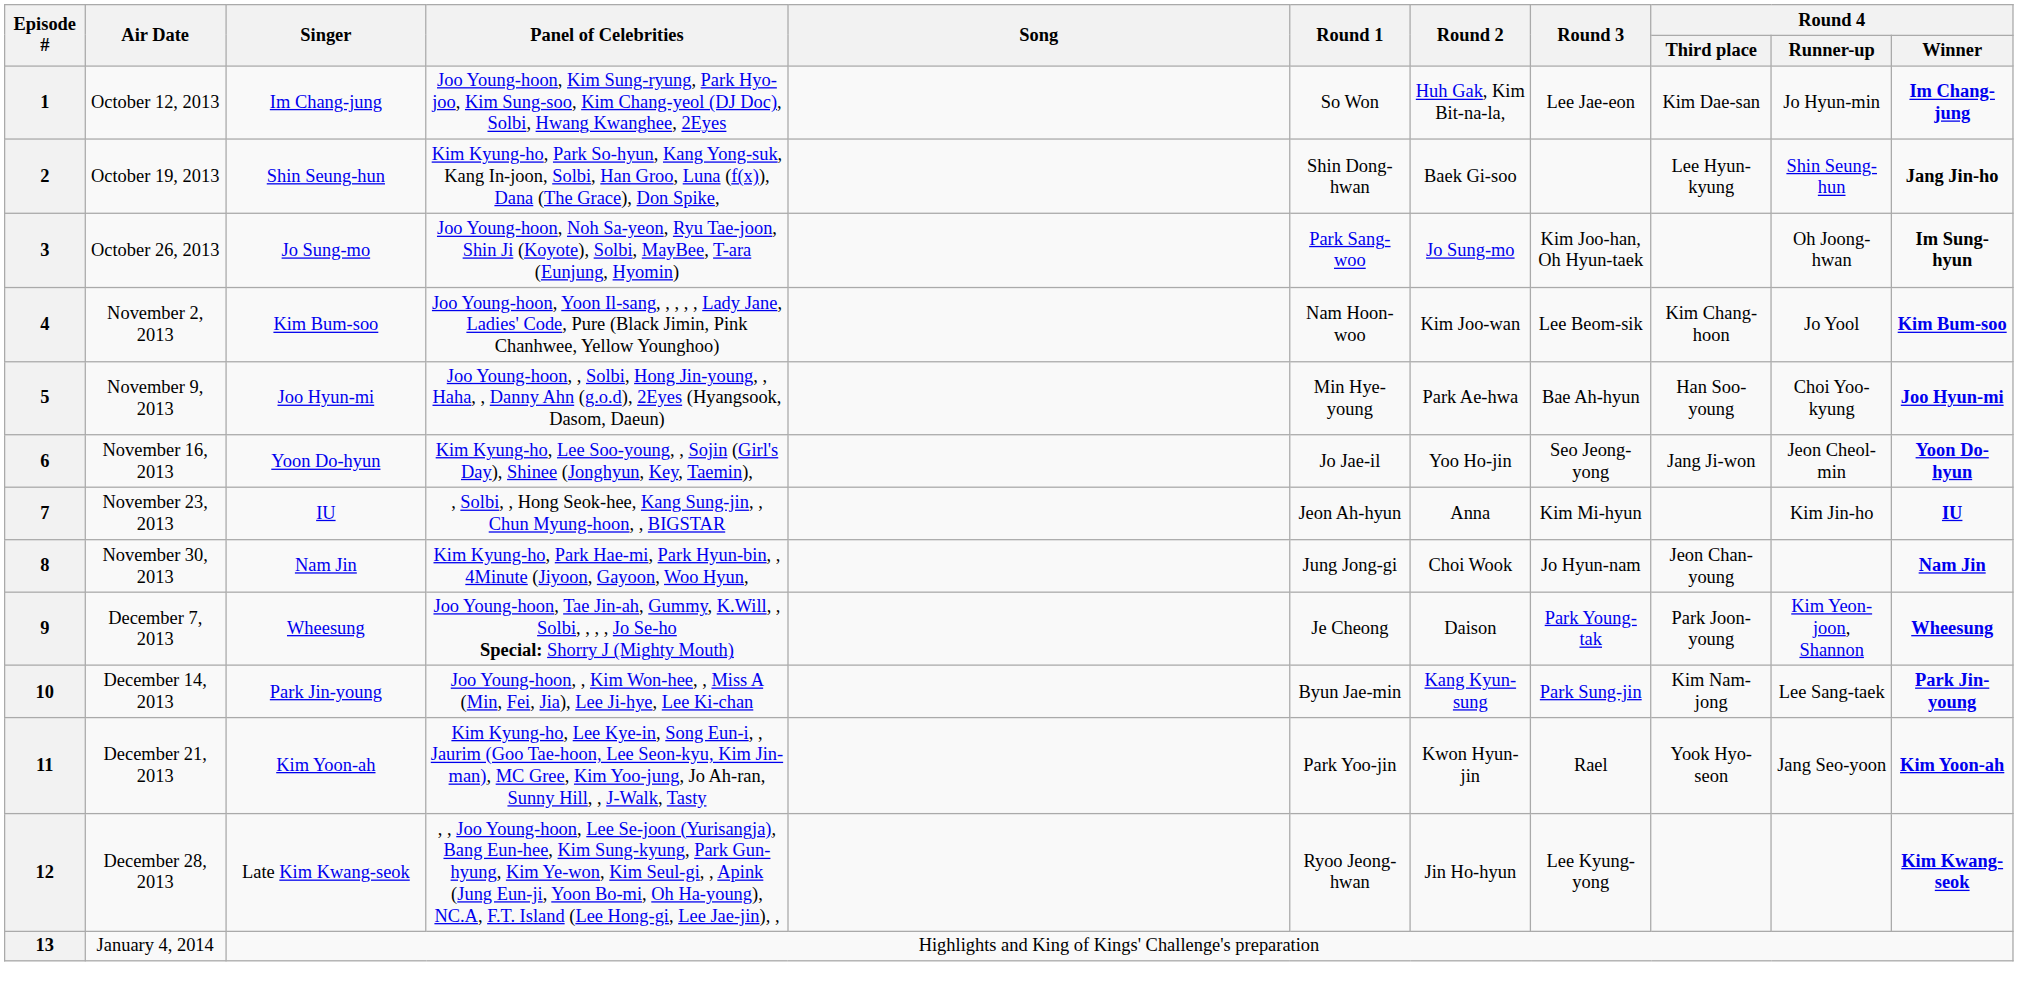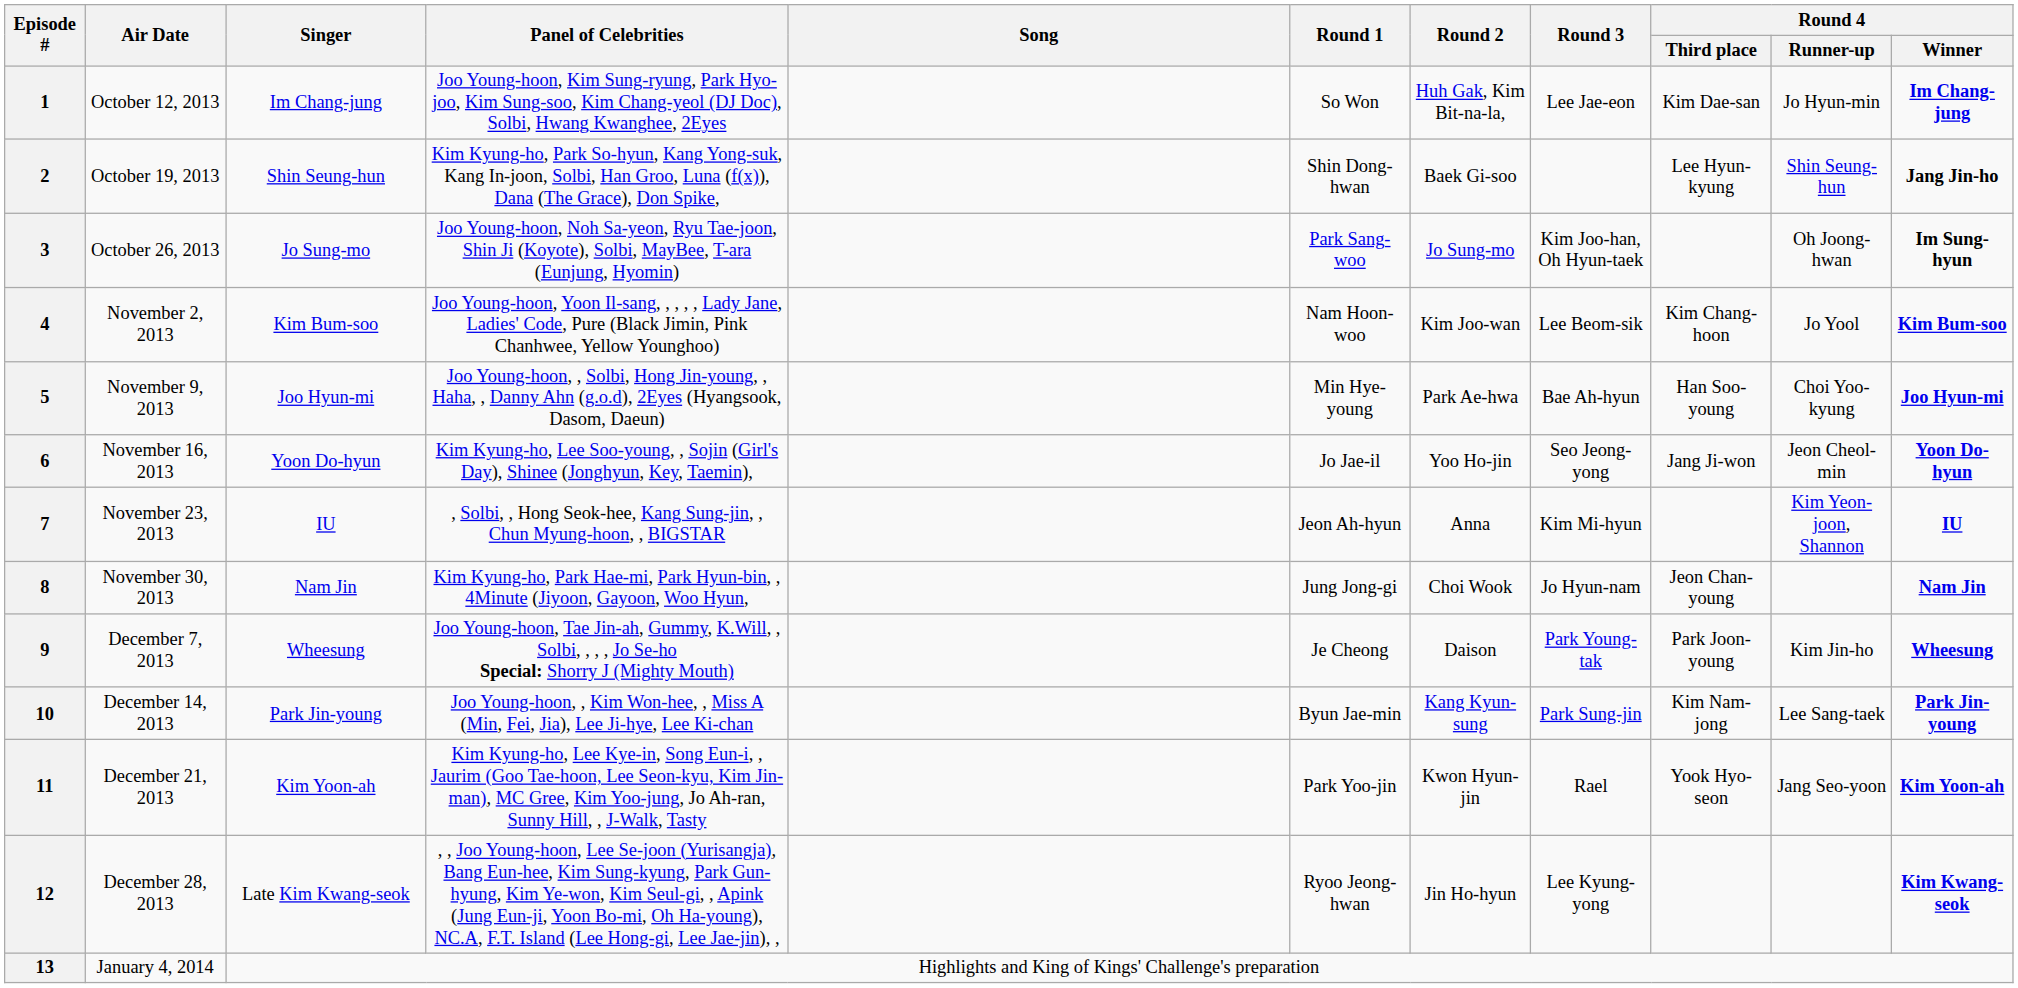7 | Round 4 / Runner-up: Kim Jin-ho -> Kim Yeon-joon, Shannon
9 | Round 4 / Runner-up: Kim Yeon-joon, Shannon -> Kim Jin-ho
